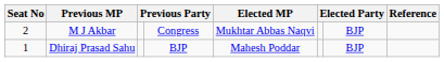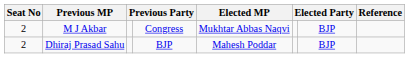Dhiraj Prasad Sahu | Seat No: 1 -> 2
